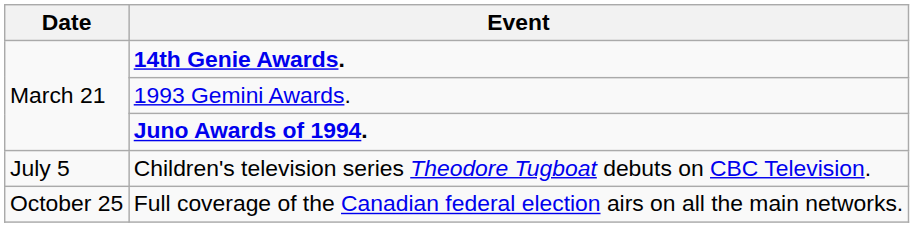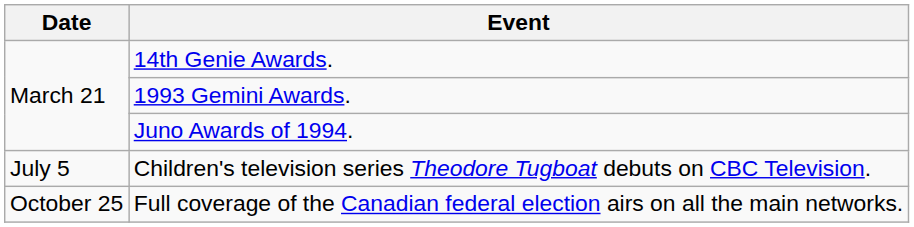14th Genie Awards. | Event: bold -> normal
Juno Awards of 1994. | Event: bold -> normal
